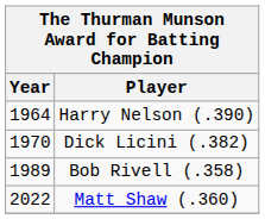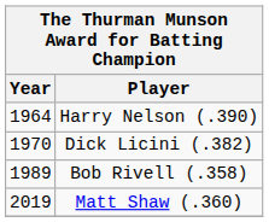Matt Shaw (.360) | Year: 2022 -> 2019
